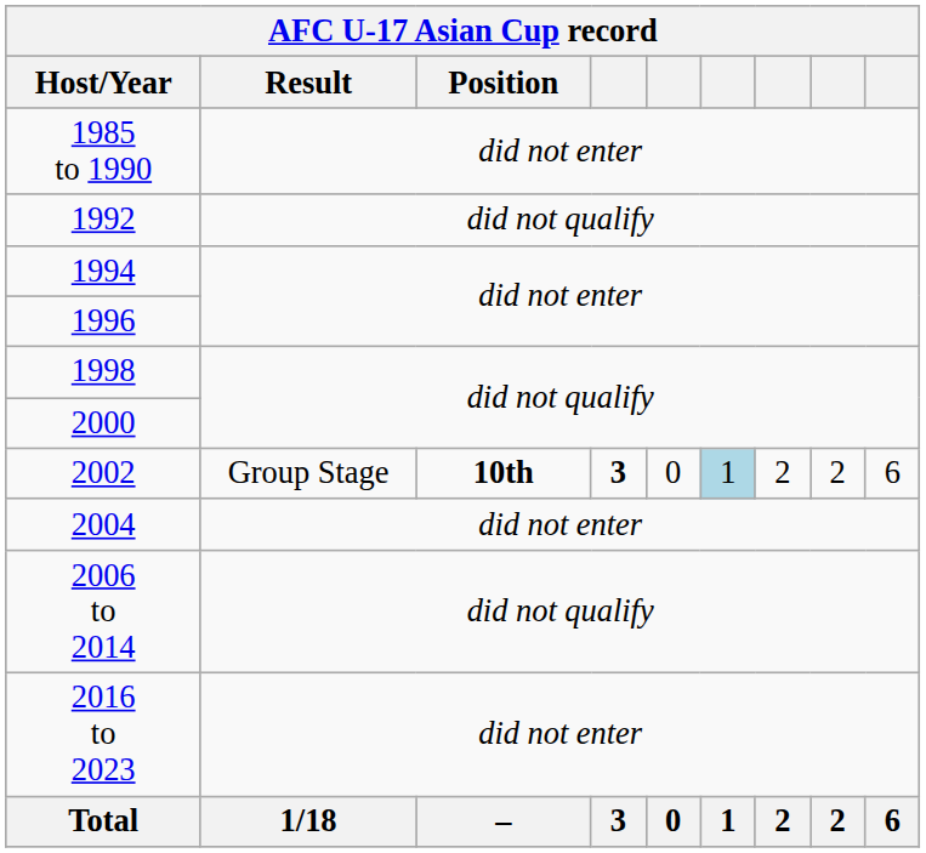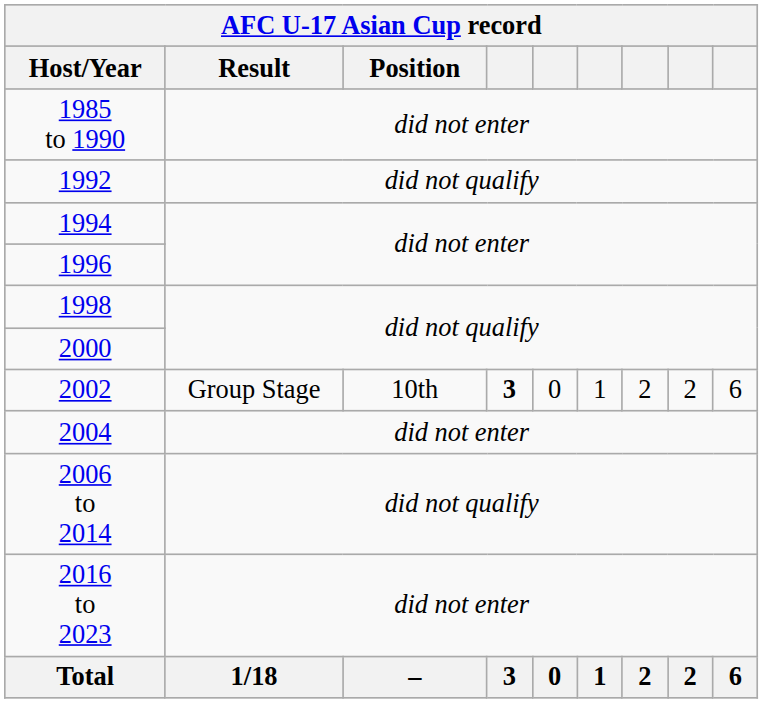2002 | Position: bold -> normal
2002 | column 6: lightblue background -> no background
